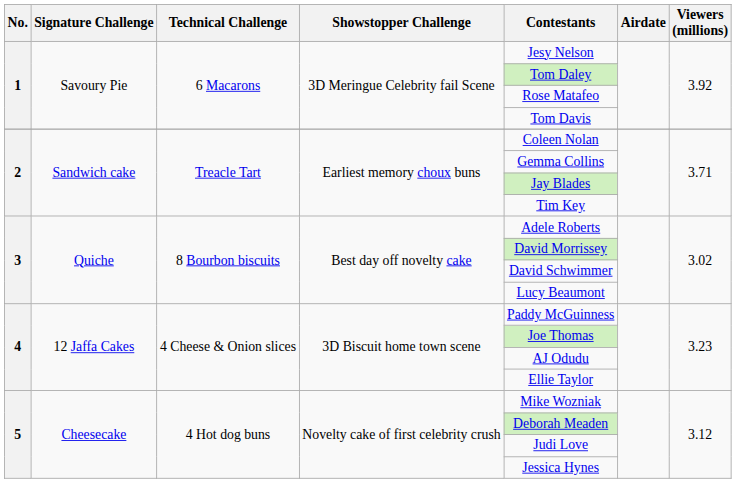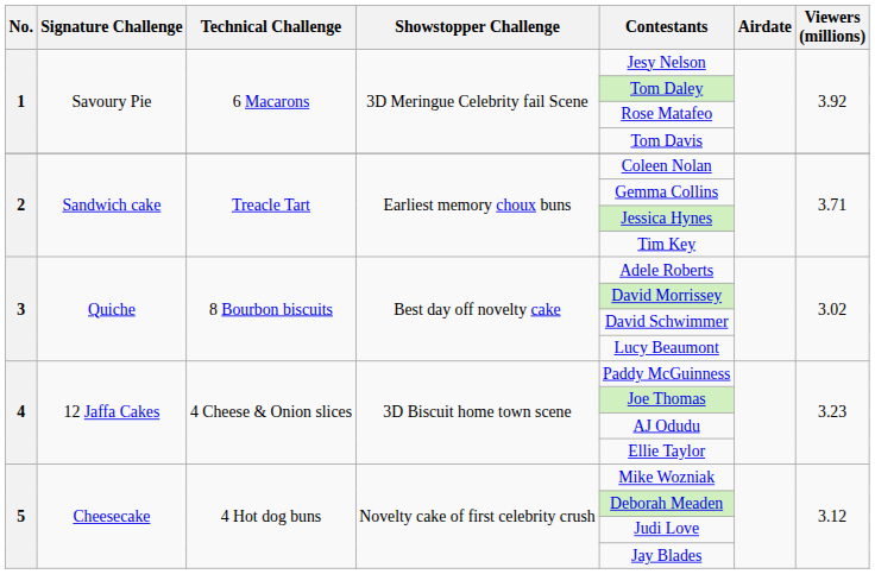row 8 | Contestants: Jay Blades -> Jessica Hynes
row 21 | Contestants: Jessica Hynes -> Jay Blades
